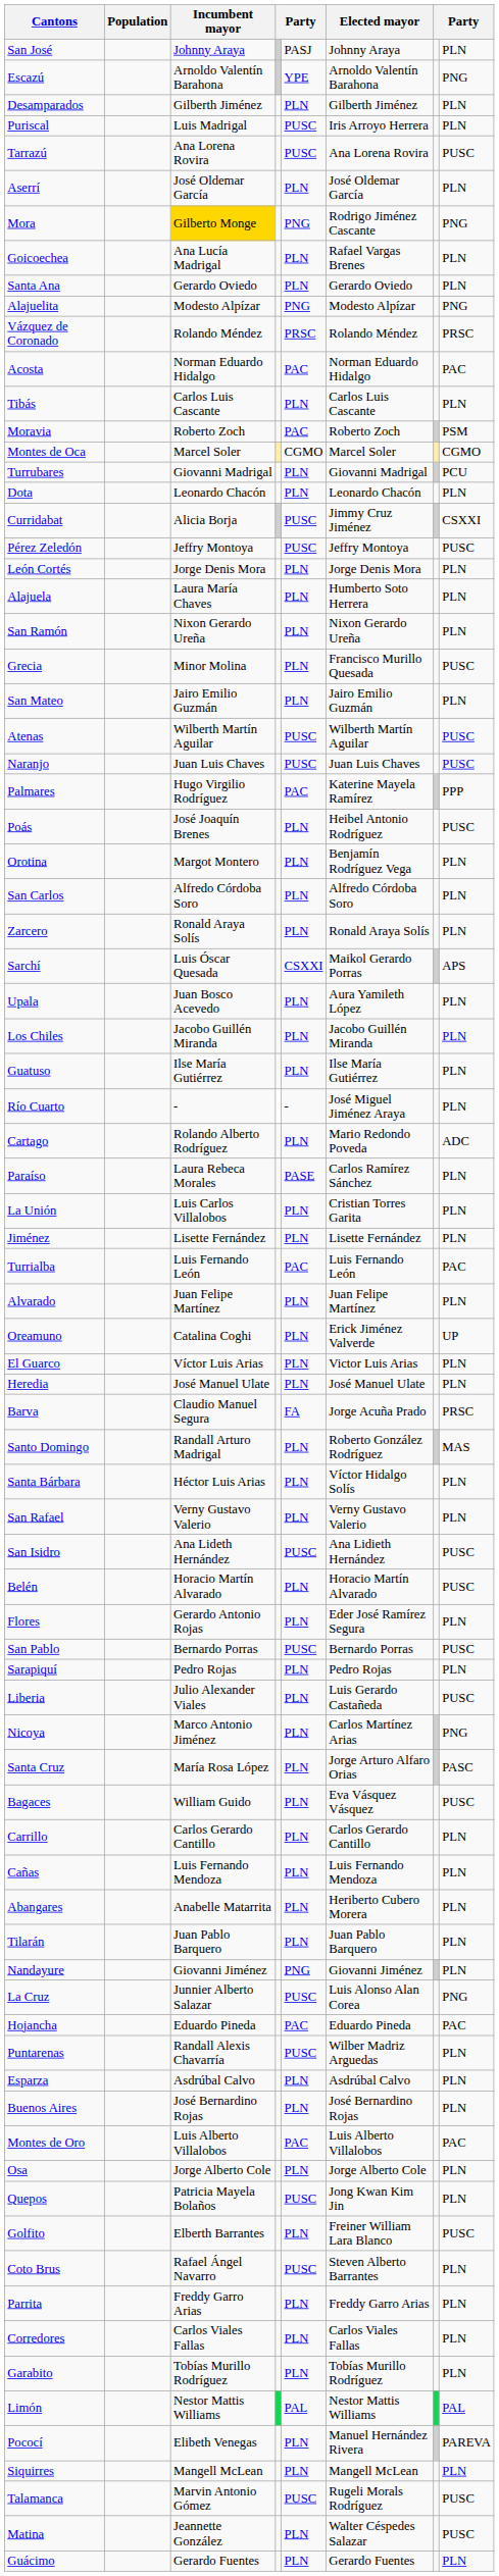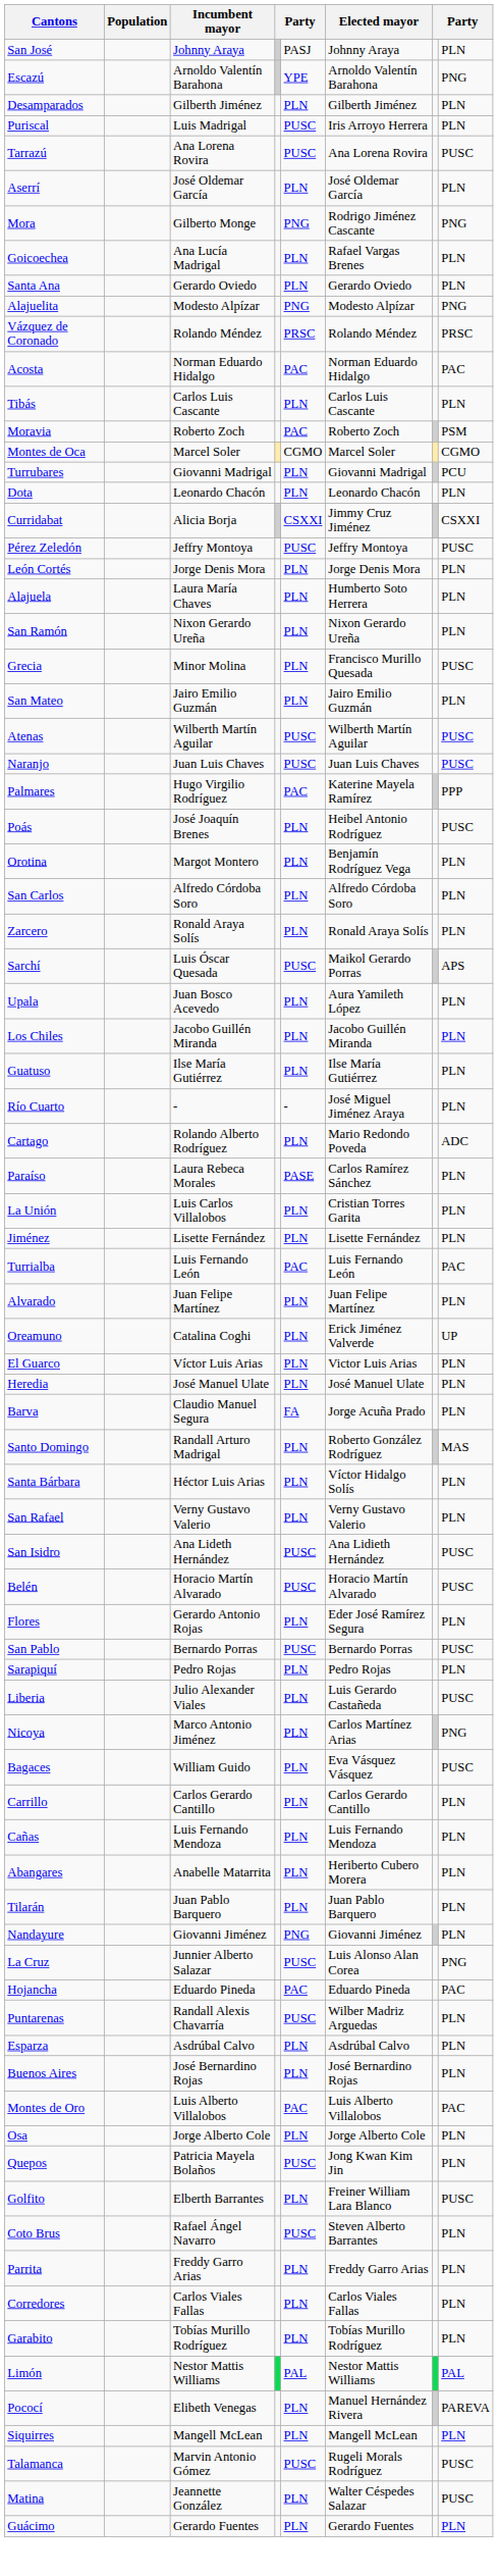Mora | Incumbent mayor: gold background -> no background
Curridabat | column 5: PUSC -> CSXXI
Sarchí | column 5: CSXXI -> PUSC
Barva | column 8: PRSC -> PLN
Belén | column 5: PLN -> PUSC
- row: Santa Cruz | María Rosa López | PLN | Jorge Arturo Alfaro Orias | PASC
